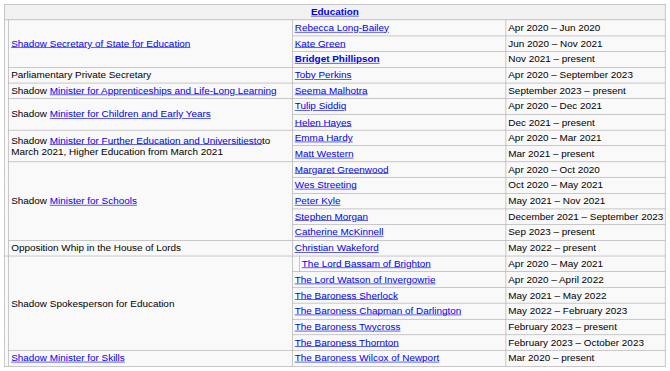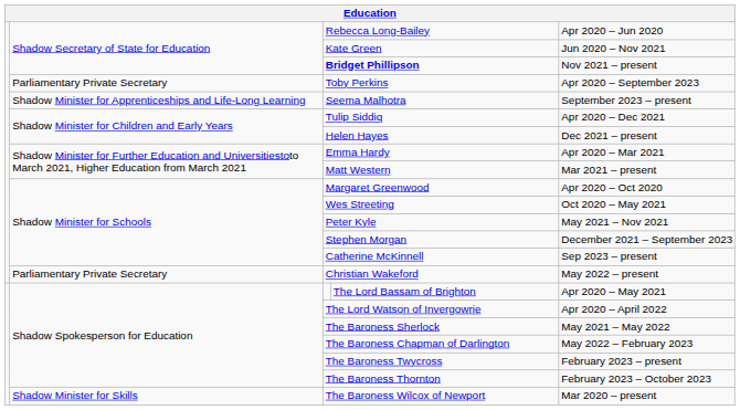Christian Wakeford | column 2: Opposition Whip in the House of Lords -> Parliamentary Private Secretary
